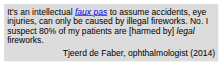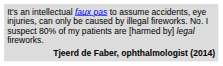row 2 | column 1: normal -> bold
